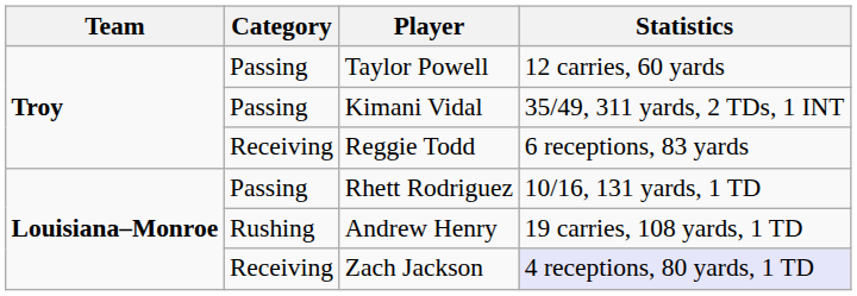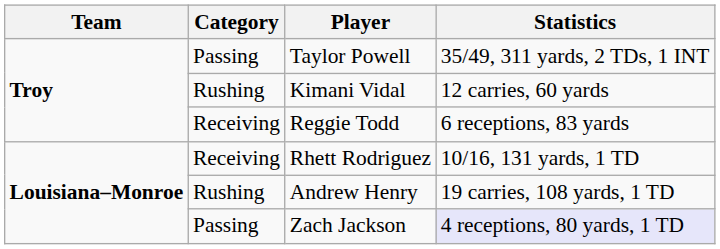Taylor Powell | Statistics: 12 carries, 60 yards -> 35/49, 311 yards, 2 TDs, 1 INT
Kimani Vidal | Category: Passing -> Rushing
Kimani Vidal | Statistics: 35/49, 311 yards, 2 TDs, 1 INT -> 12 carries, 60 yards
Rhett Rodriguez | Category: Passing -> Receiving
Zach Jackson | Category: Receiving -> Passing
